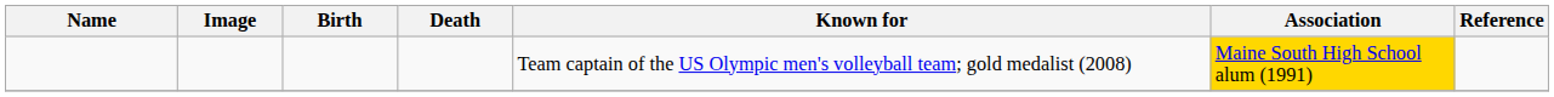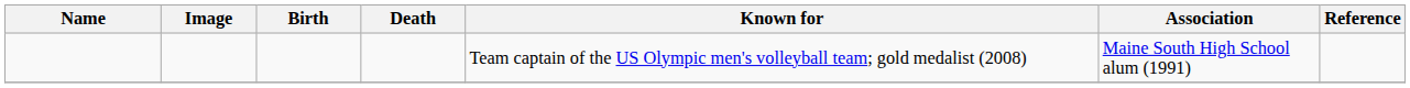row 2 | Association: gold background -> no background
